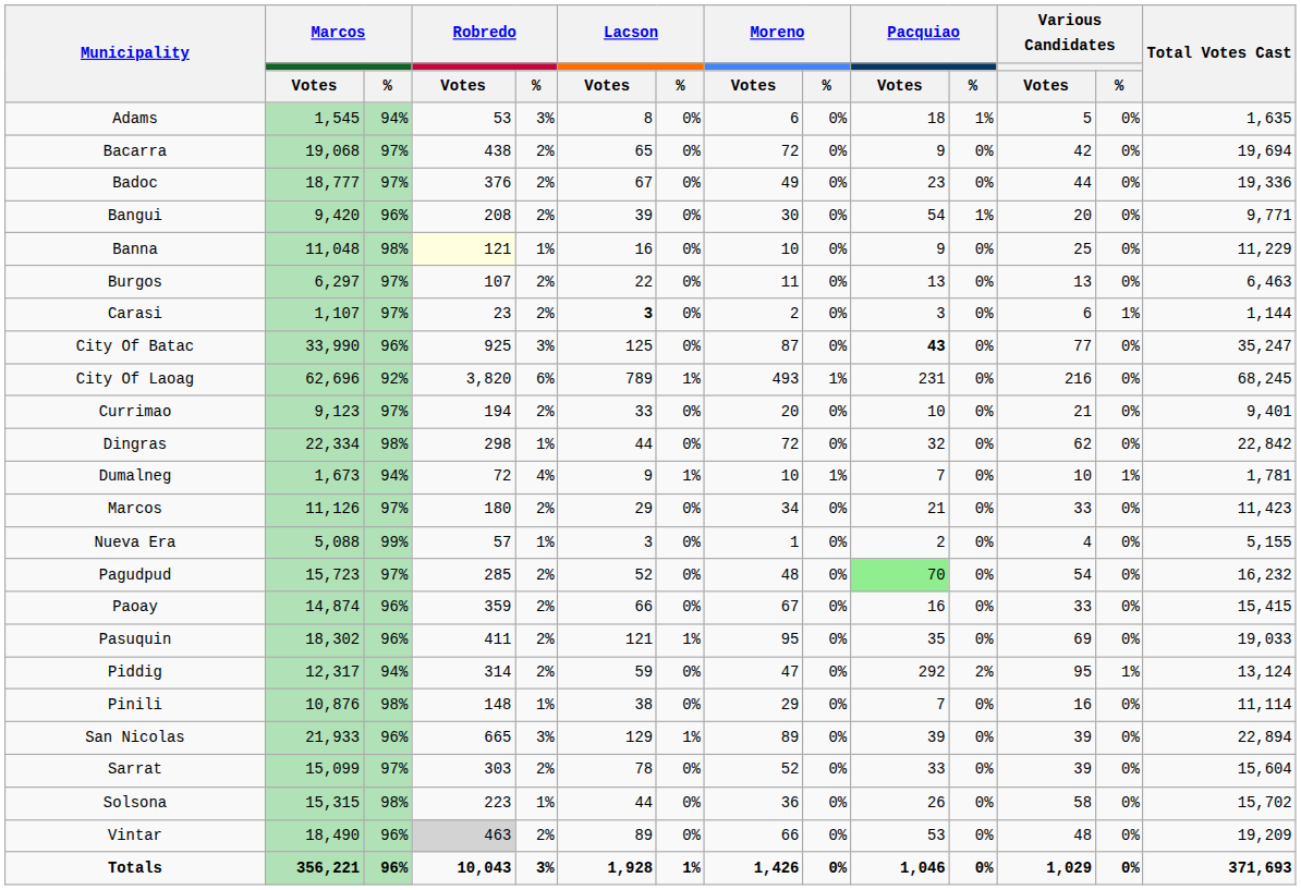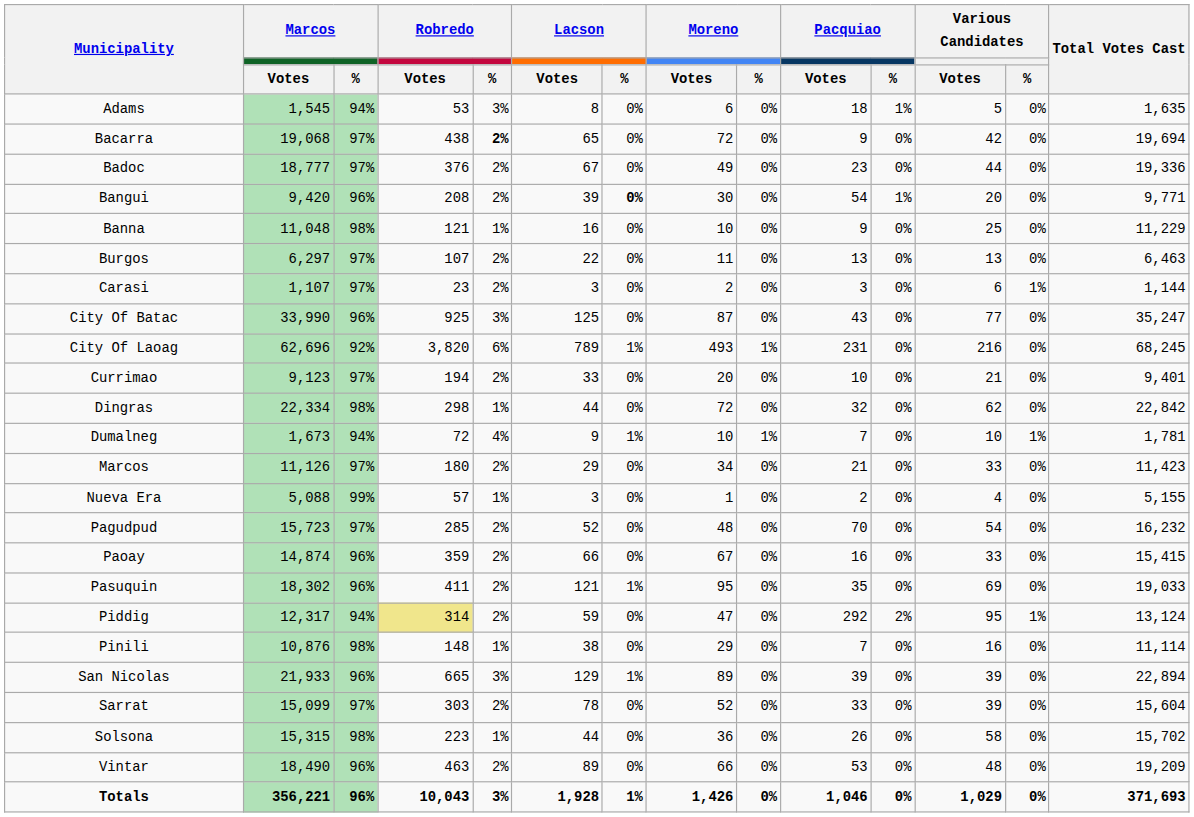Bacarra | Robredo / %: normal -> bold
Bangui | Lacson / %: normal -> bold
Banna | Robredo / Votes: lightyellow background -> no background
Carasi | Lacson / Votes: bold -> normal
City Of Batac | Pacquiao / Votes: bold -> normal
Pagudpud | Pacquiao / Votes: lightgreen background -> no background
Piddig | Robredo / Votes: no background -> khaki background
Vintar | Robredo / Votes: lightgrey background -> no background
